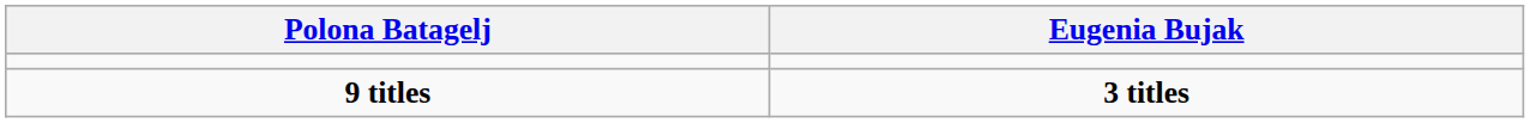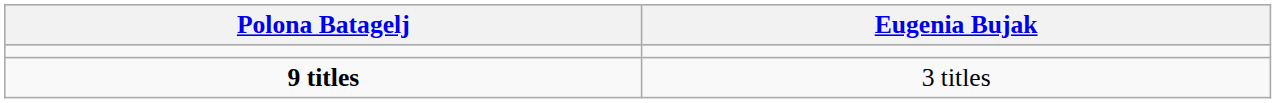9 titles | Eugenia Bujak: bold -> normal
